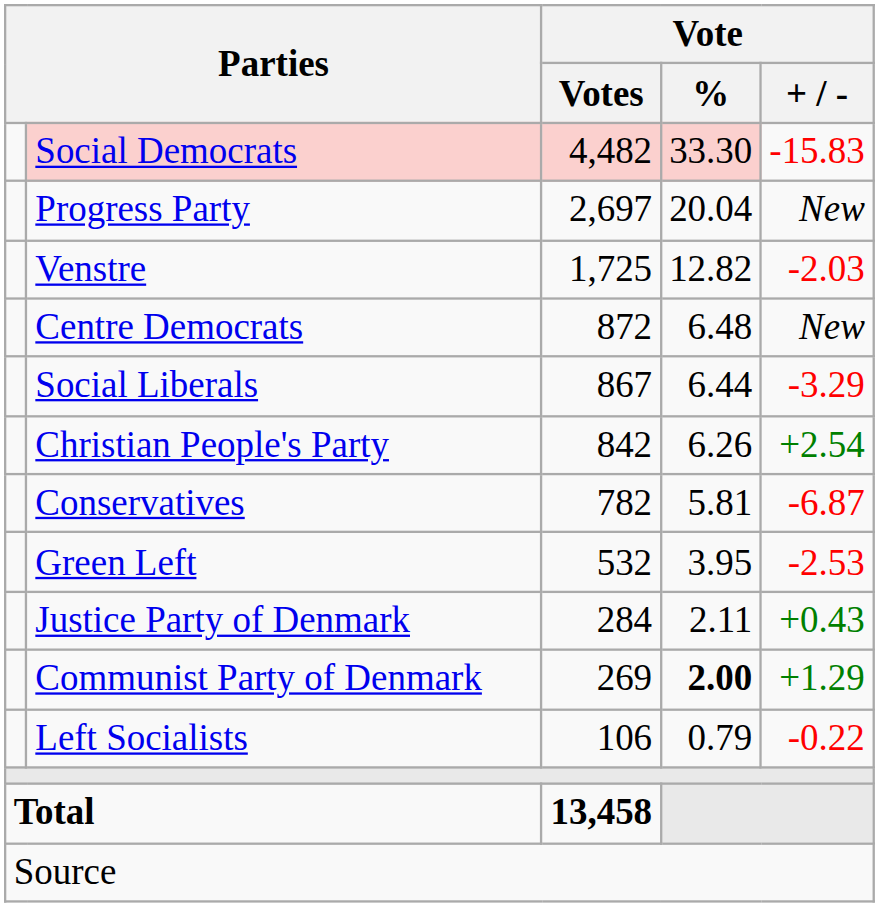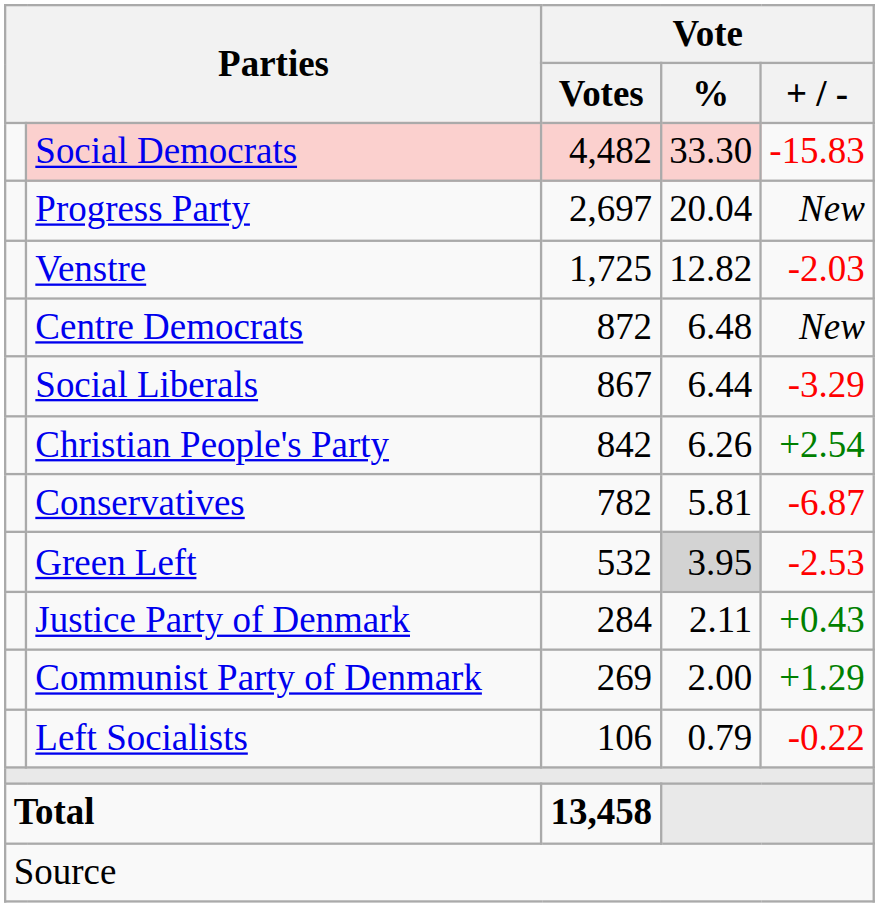Green Left | Vote / %: no background -> lightgrey background
Communist Party of Denmark | Vote / %: bold -> normal
